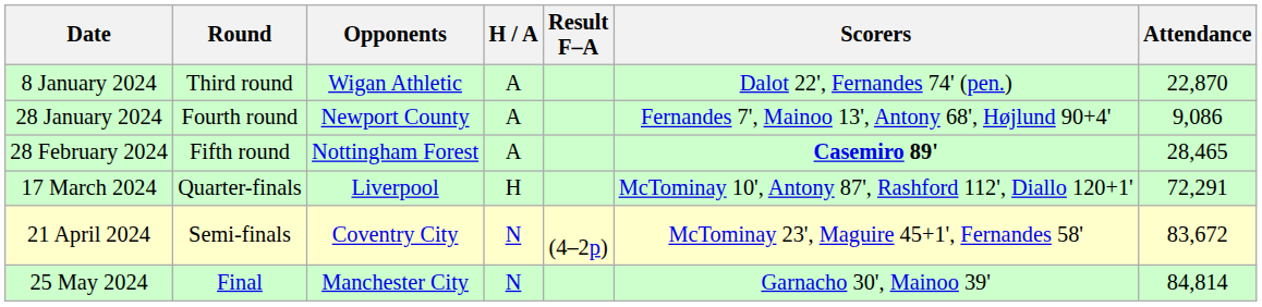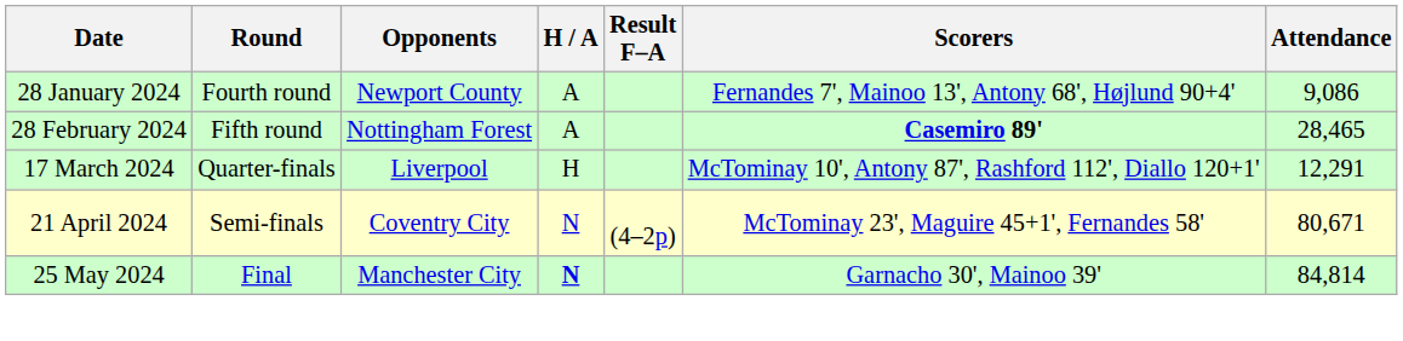- row: 8 January 2024 | Third round | Wigan Athletic | A | Dalot 22', Fernandes 74' (pen.) | 22,870
17 March 2024 | Attendance: 72,291 -> 12,291
21 April 2024 | Attendance: 83,672 -> 80,671
25 May 2024 | H / A: normal -> bold
